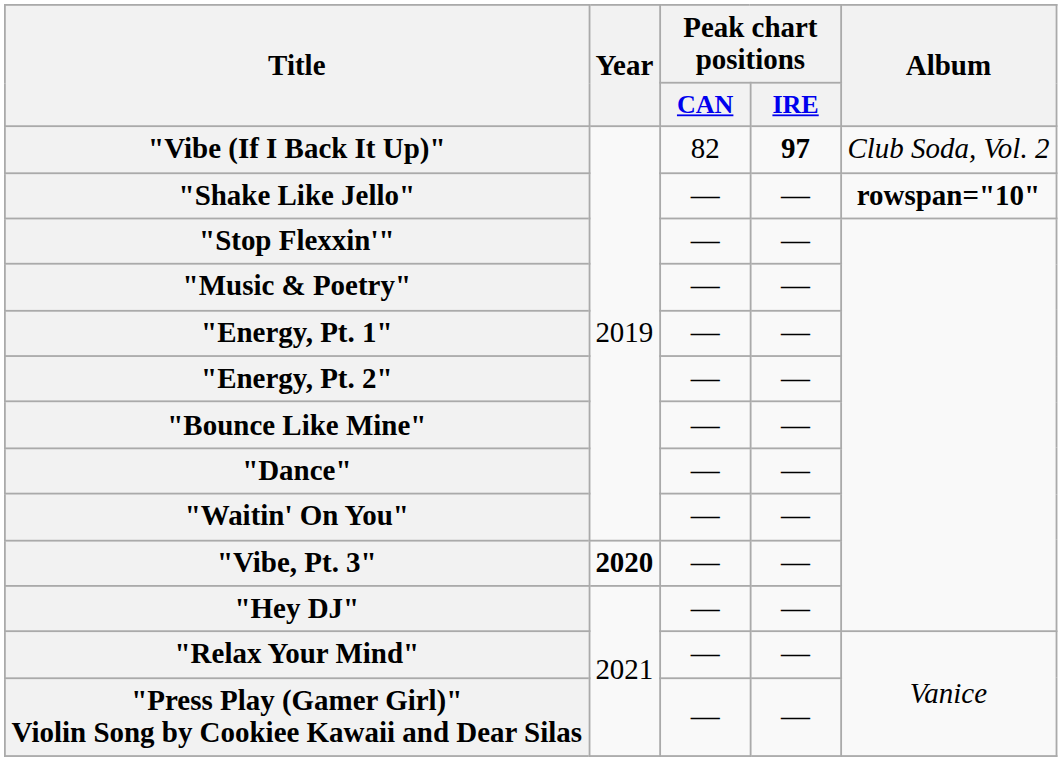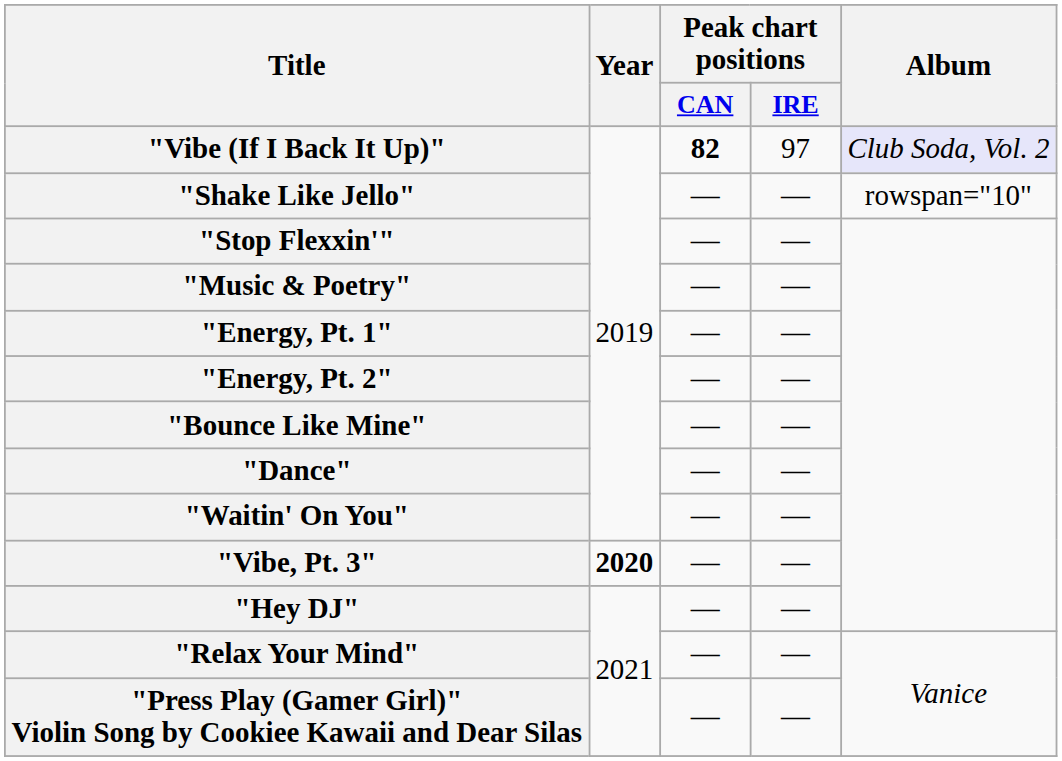"Vibe (If I Back It Up)" | Peak chart positions / CAN: normal -> bold
"Vibe (If I Back It Up)" | Peak chart positions / IRE: bold -> normal
"Vibe (If I Back It Up)" | Album: no background -> lavender background
"Shake Like Jello" | Album: bold -> normal
